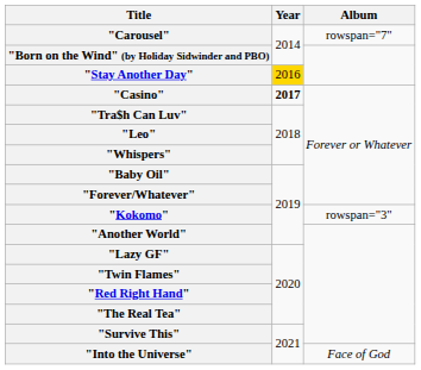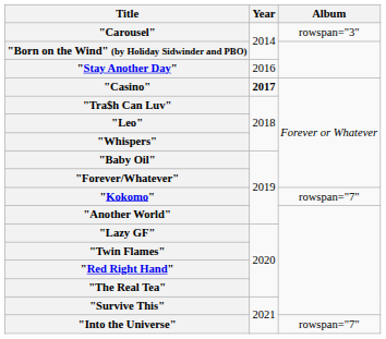"Carousel" | Album: rowspan="7" -> rowspan="3"
"Stay Another Day" | Year: gold background -> no background
"Kokomo" | Album: rowspan="3" -> rowspan="7"
"Into the Universe" | Album: Face of God -> rowspan="7"
